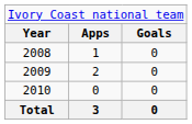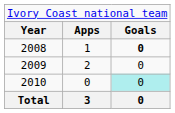2008 | column 3: normal -> bold
2010 | column 3: no background -> paleturquoise background
